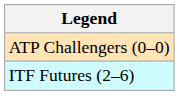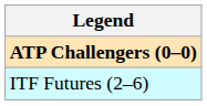row 2 | column 1: normal -> bold
